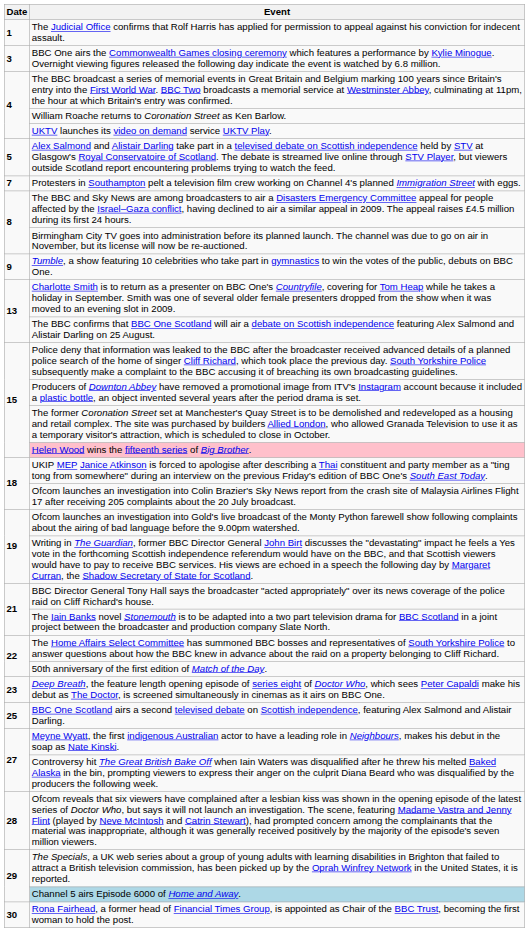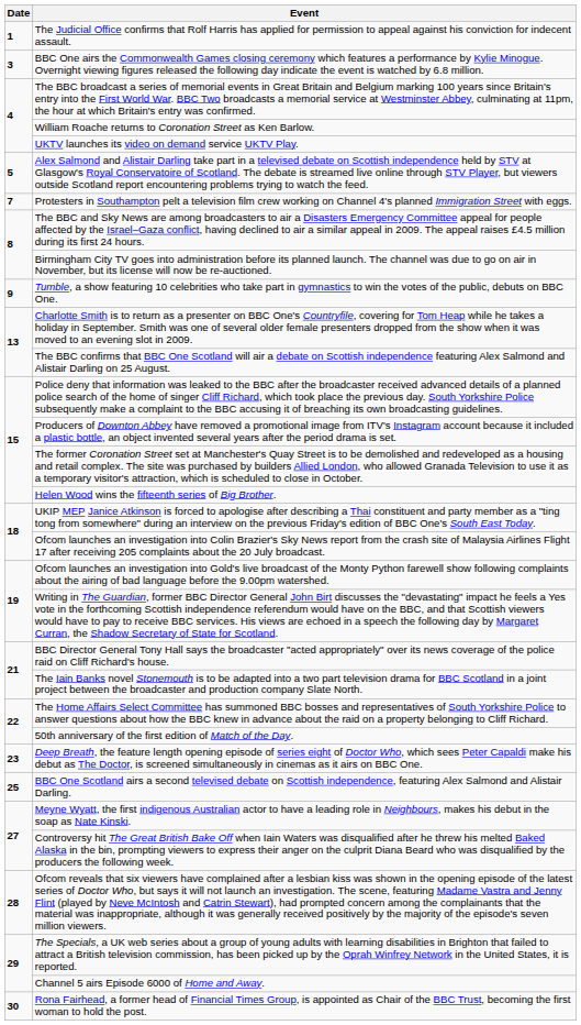Helen Wood wins the fifteenth series of Big Brother. | Event: pink background -> no background
Channel 5 airs Episode 6000 of Home and Away. | Event: lightblue background -> no background
